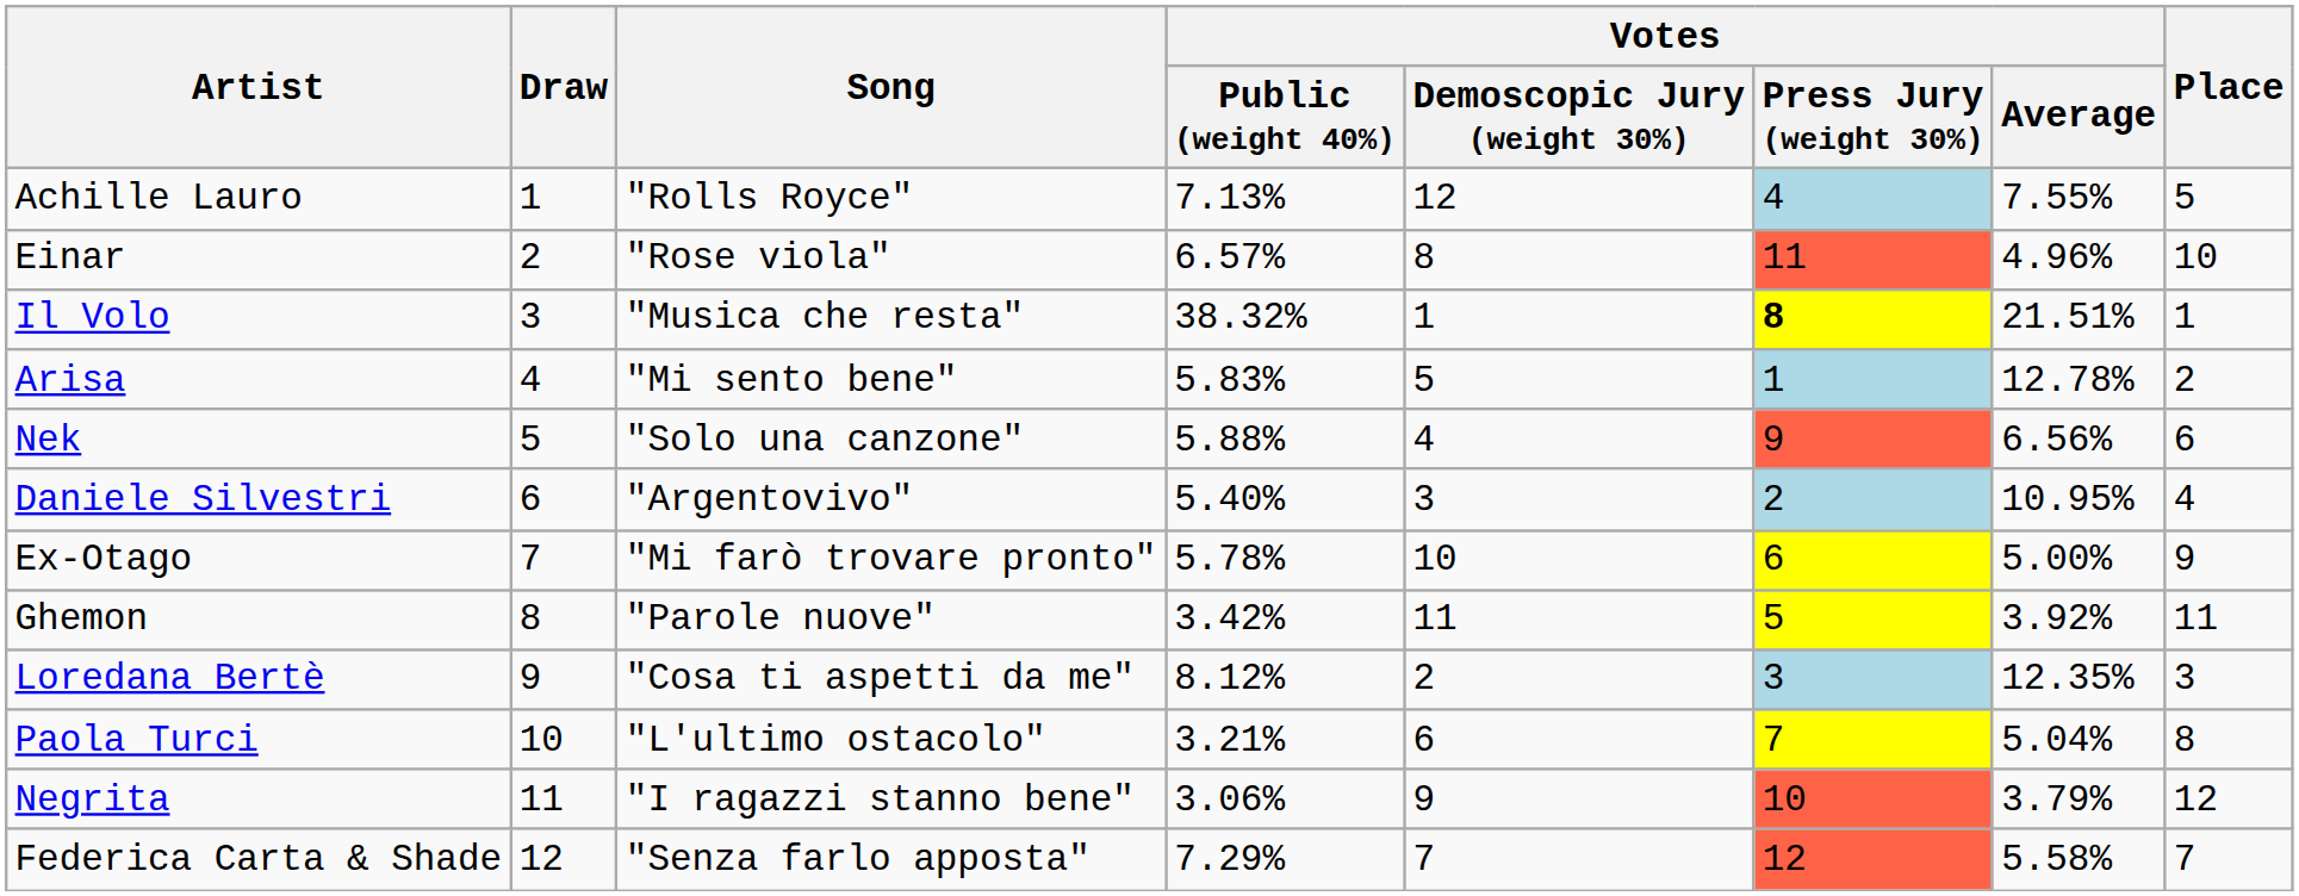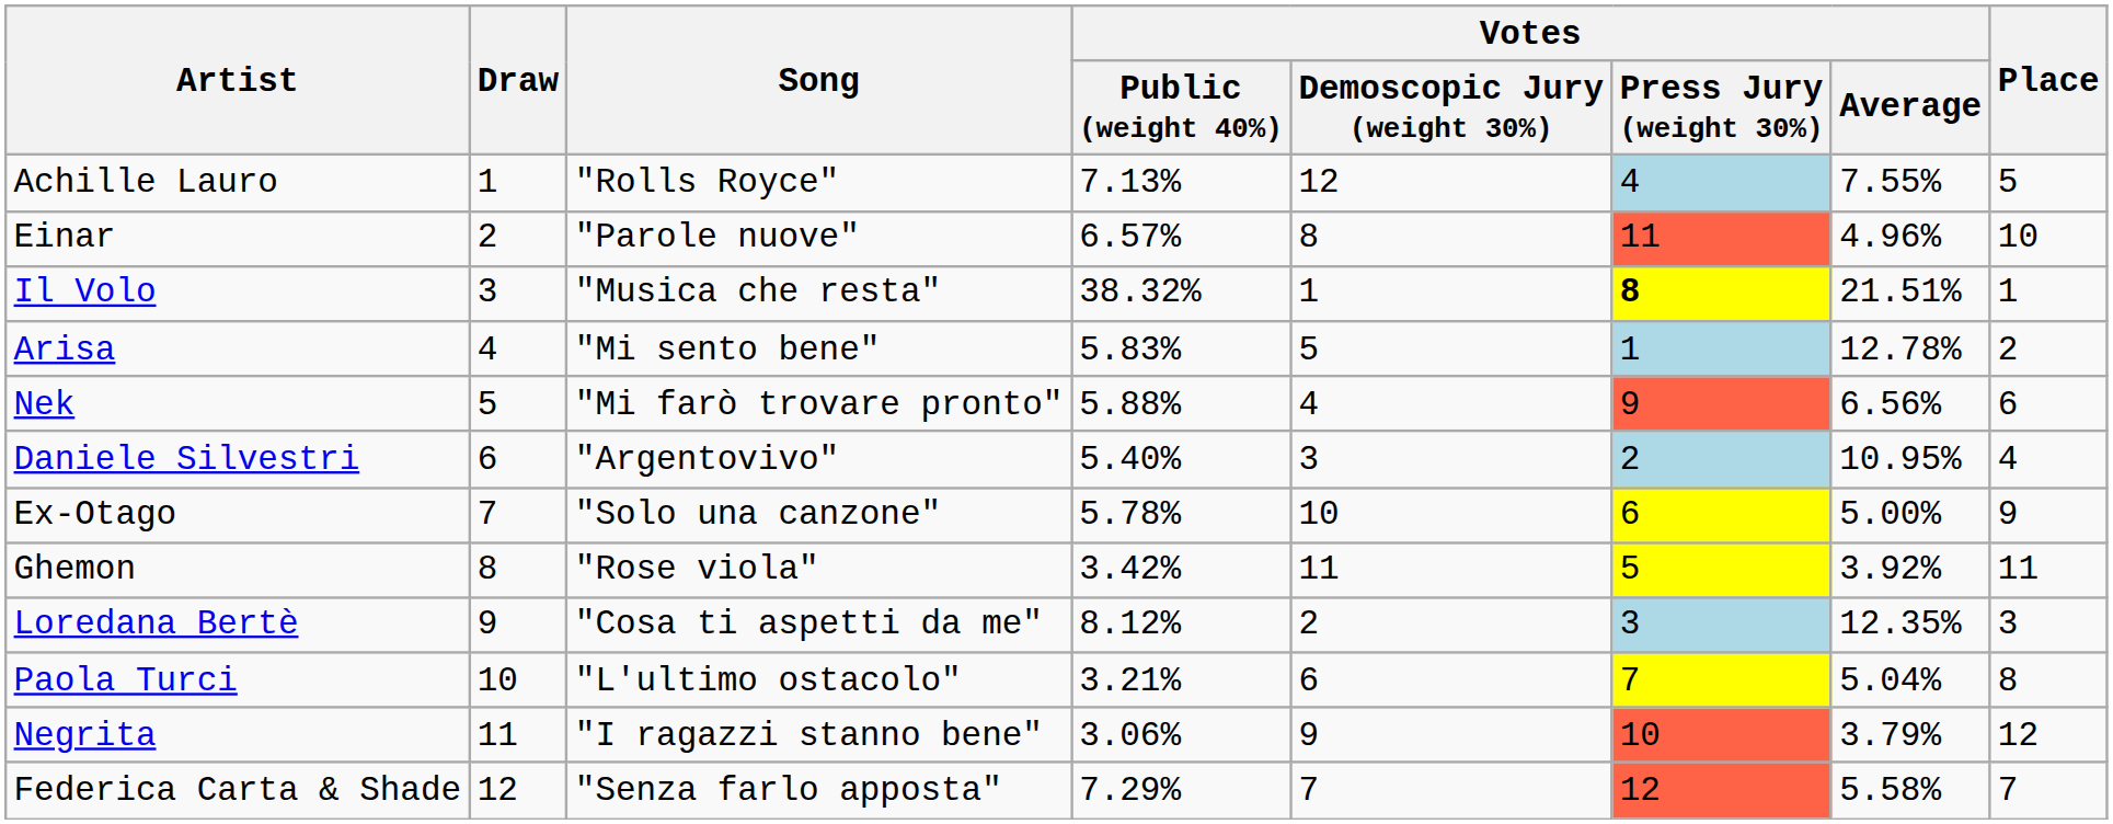Einar | Song: "Rose viola" -> "Parole nuove"
Nek | Song: "Solo una canzone" -> "Mi farò trovare pronto"
Ex-Otago | Song: "Mi farò trovare pronto" -> "Solo una canzone"
Ghemon | Song: "Parole nuove" -> "Rose viola"
